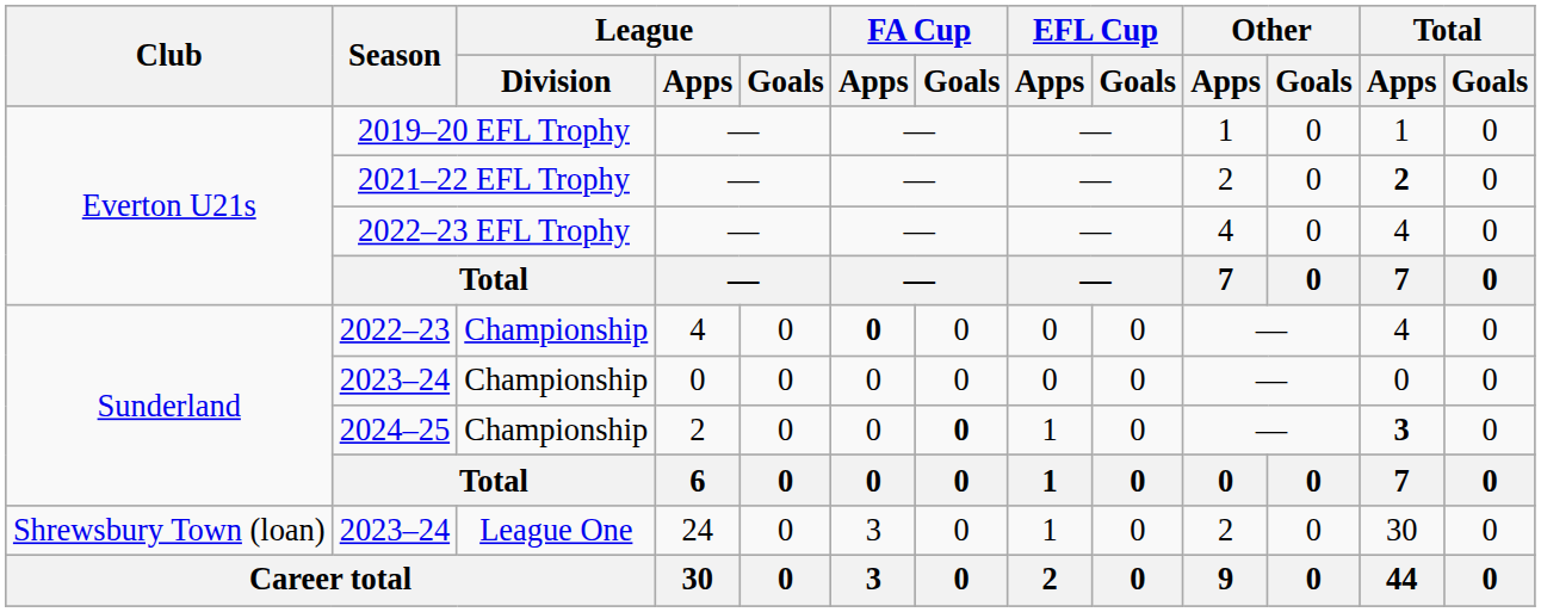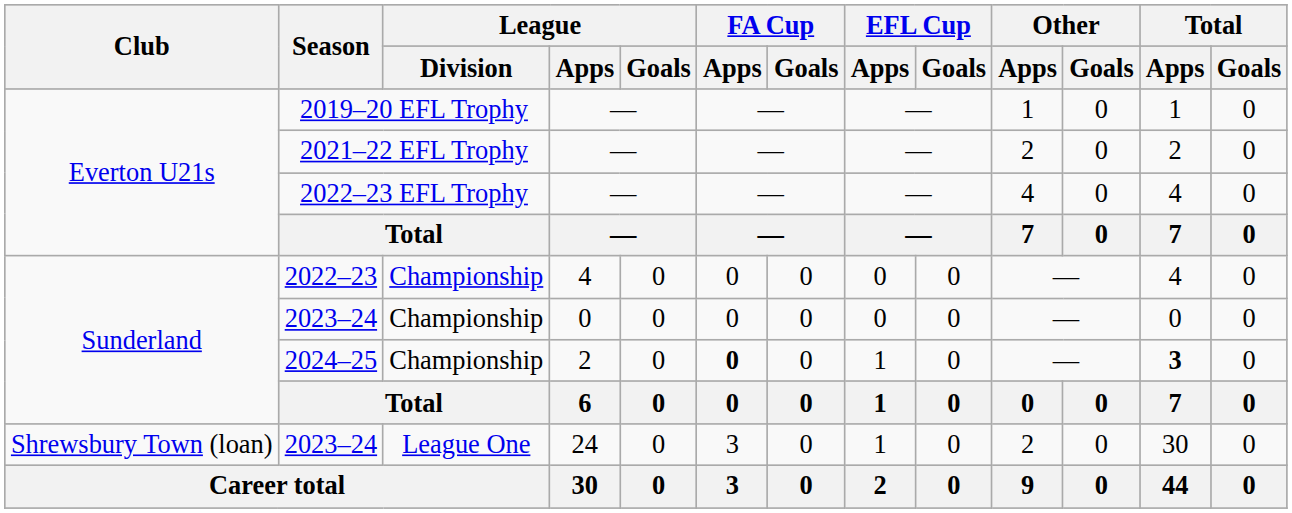2021–22 EFL Trophy | Total / Apps: bold -> normal
2022–23 | FA Cup / Apps: bold -> normal
2024–25 | FA Cup / Apps: normal -> bold
2024–25 | FA Cup / Goals: bold -> normal
